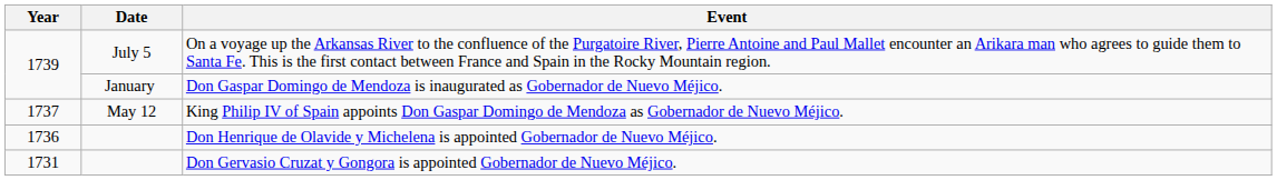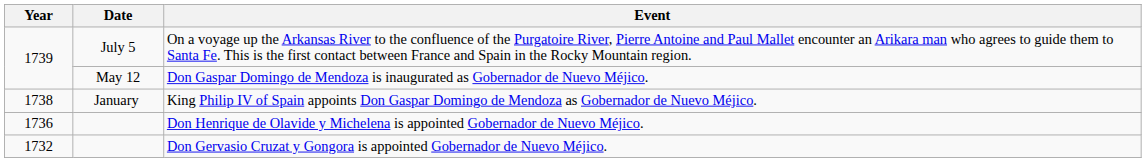row 3 | Date: January -> May 12
row 4 | Year: 1737 -> 1738
row 4 | Date: May 12 -> January
row 6 | Year: 1731 -> 1732
